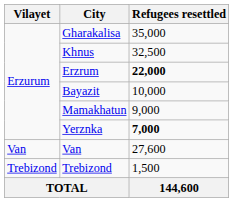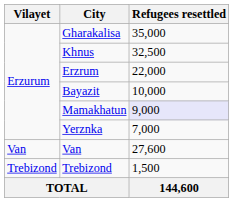Erzrum | Refugees resettled: bold -> normal
Mamakhatun | Refugees resettled: no background -> lavender background
Yerznka | Refugees resettled: bold -> normal
